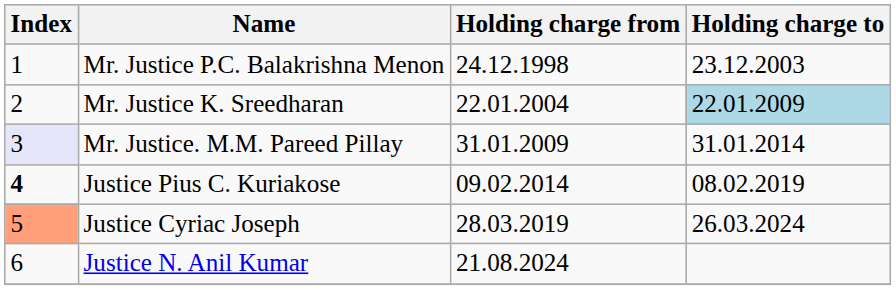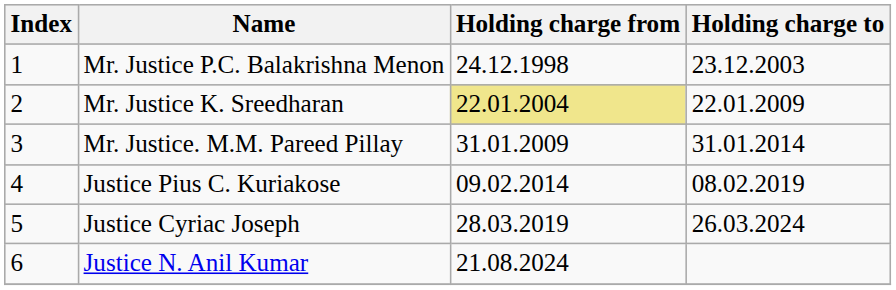Mr. Justice K. Sreedharan | Holding charge from: no background -> khaki background
Mr. Justice K. Sreedharan | Holding charge to: lightblue background -> no background
Mr. Justice. M.M. Pareed Pillay | Index: lavender background -> no background
Justice Pius C. Kuriakose | Index: bold -> normal
Justice Cyriac Joseph | Index: lightsalmon background -> no background
